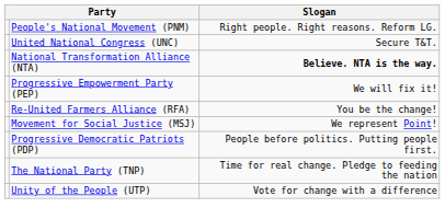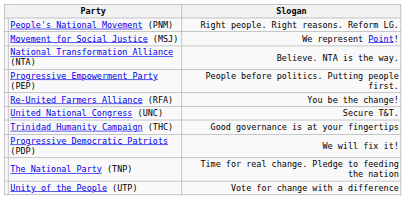rows swapped: United National Congress (UNC) <-> Movement for Social Justice (MSJ)
National Transformation Alliance (NTA) | Slogan: bold -> normal
Progressive Empowerment Party (PEP) | Slogan: We will fix it! -> People before politics. Putting people first.
+ row: Trinidad Humanity Campaign (THC) | Good governance is at your fingertips
Progressive Democratic Patriots (PDP) | Slogan: People before politics. Putting people first. -> We will fix it!
